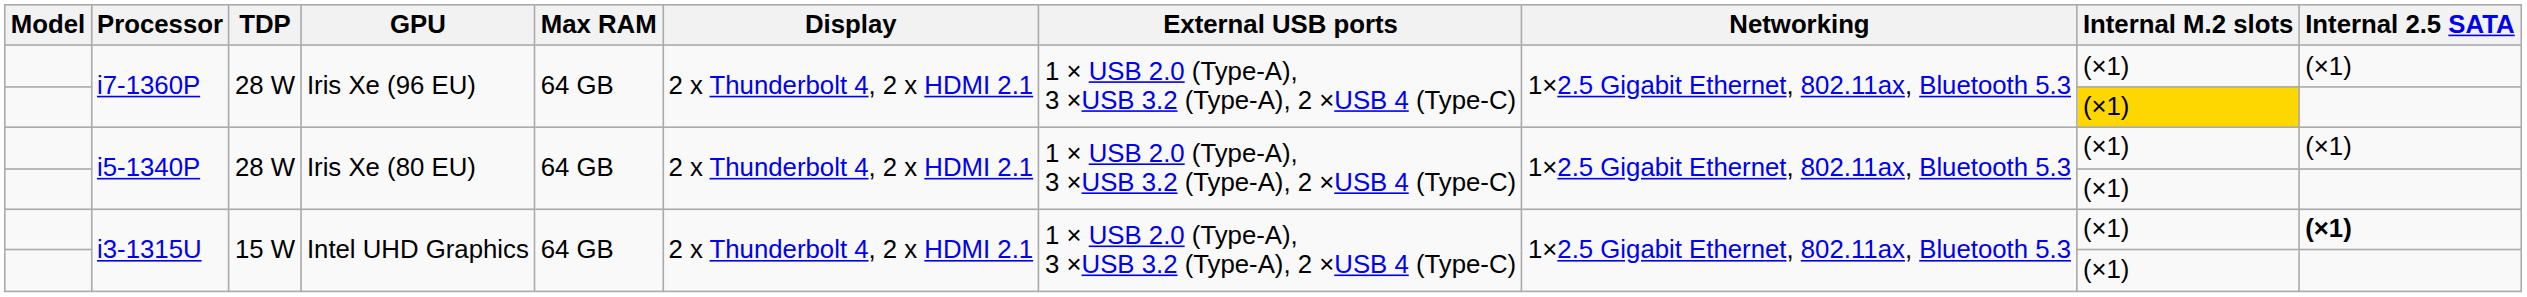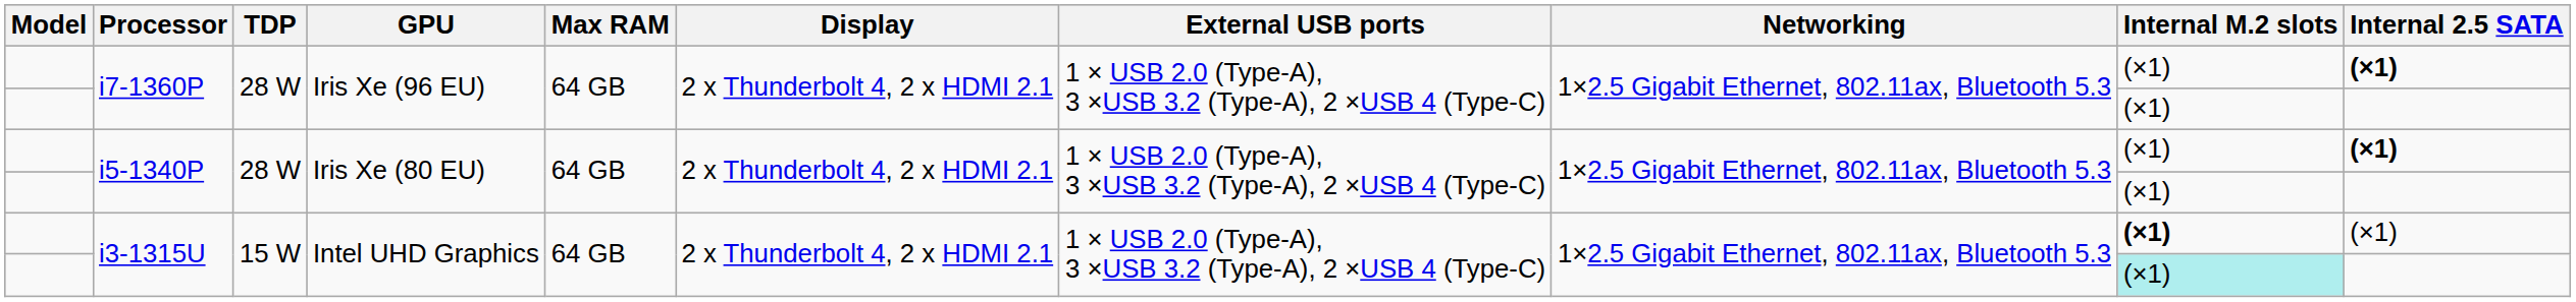row 2 | Internal 2.5 SATA: normal -> bold
row 3 | Internal M.2 slots: gold background -> no background
row 4 | Internal 2.5 SATA: normal -> bold
row 6 | Internal M.2 slots: normal -> bold
row 6 | Internal 2.5 SATA: bold -> normal
row 7 | Internal M.2 slots: no background -> paleturquoise background
